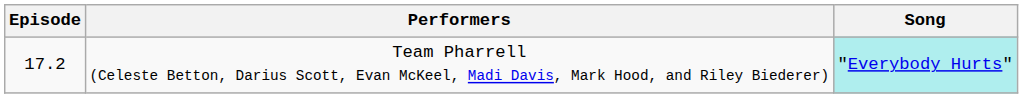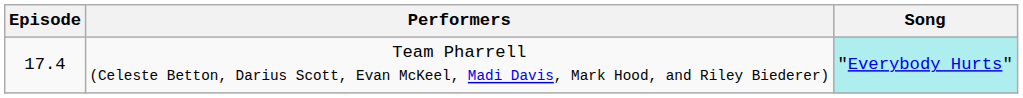row 2 | Episode: 17.2 -> 17.4
